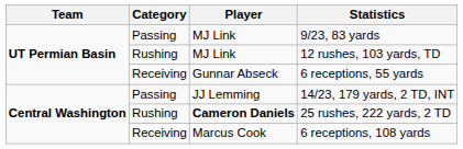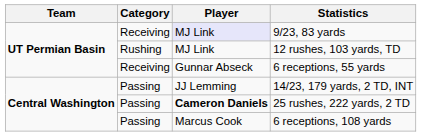9/23, 83 yards | Category: Passing -> Receiving
9/23, 83 yards | Player: no background -> lavender background
25 rushes, 222 yards, 2 TD | Category: Rushing -> Passing
6 receptions, 108 yards | Category: Receiving -> Passing
